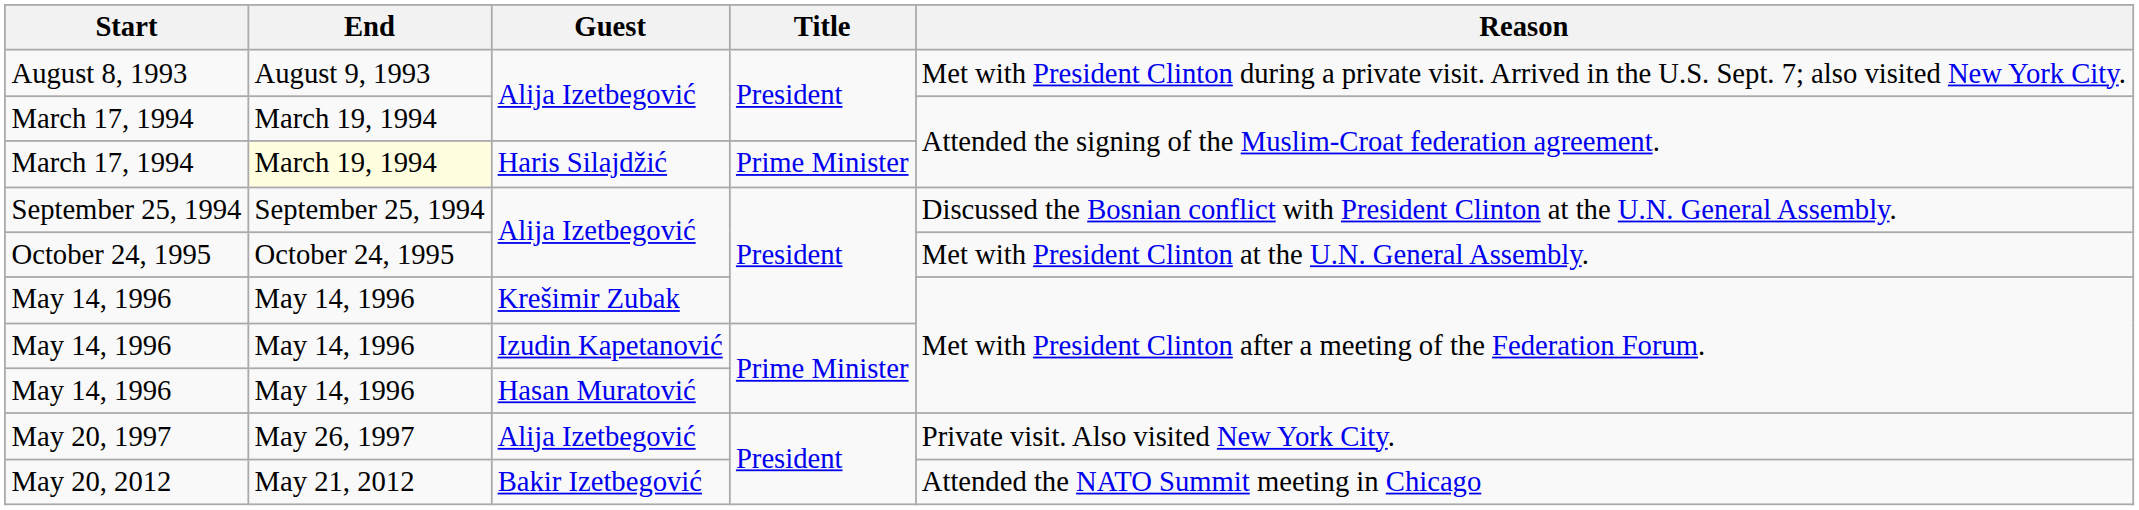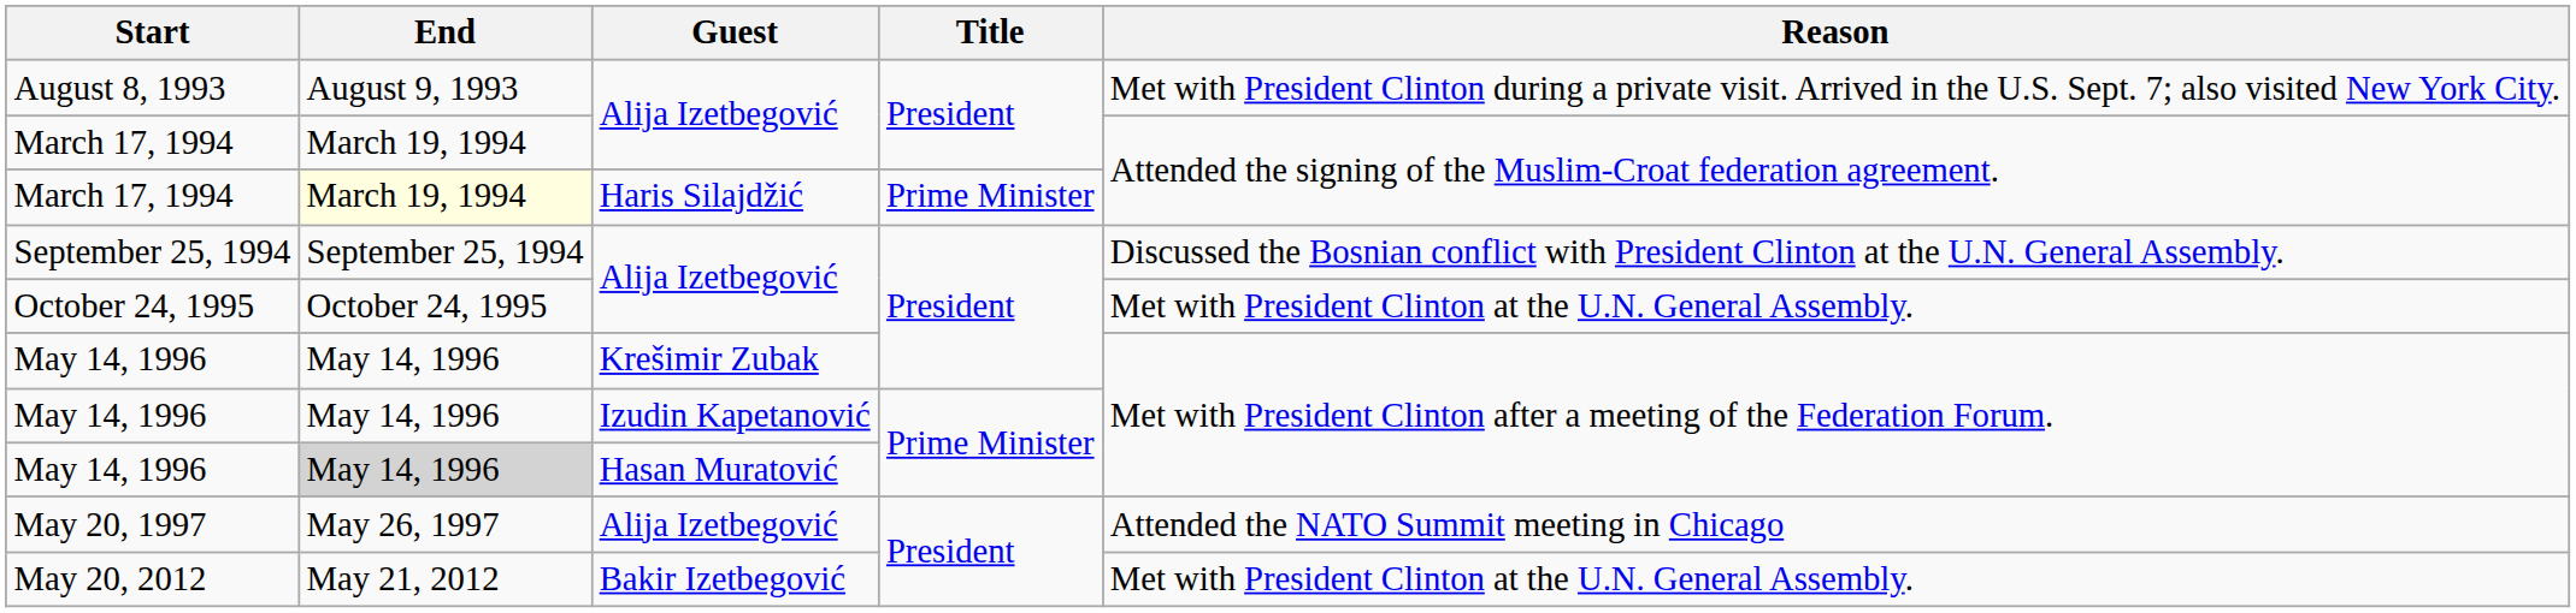May 14, 1996 / Hasan Muratović | End: no background -> lightgrey background
May 20, 1997 | Reason: Private visit. Also visited New York City. -> Attended the NATO Summit meeting in Chicago
May 20, 2012 | Reason: Attended the NATO Summit meeting in Chicago -> Met with President Clinton at the U.N. General Assembly.
